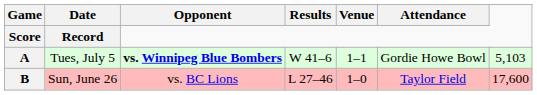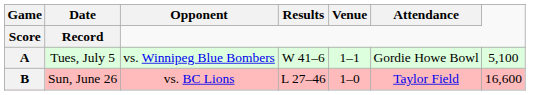A | Opponent: bold -> normal
A | column 7: 5,103 -> 5,100
B | column 7: 17,600 -> 16,600
